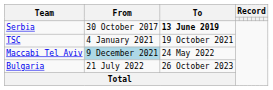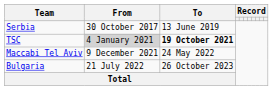Serbia | To: bold -> normal
TSC | From: no background -> lightgrey background
TSC | To: normal -> bold
Maccabi Tel Aviv | From: lightblue background -> no background
